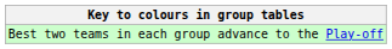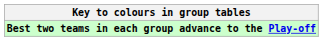row 2 | column 1: normal -> bold
